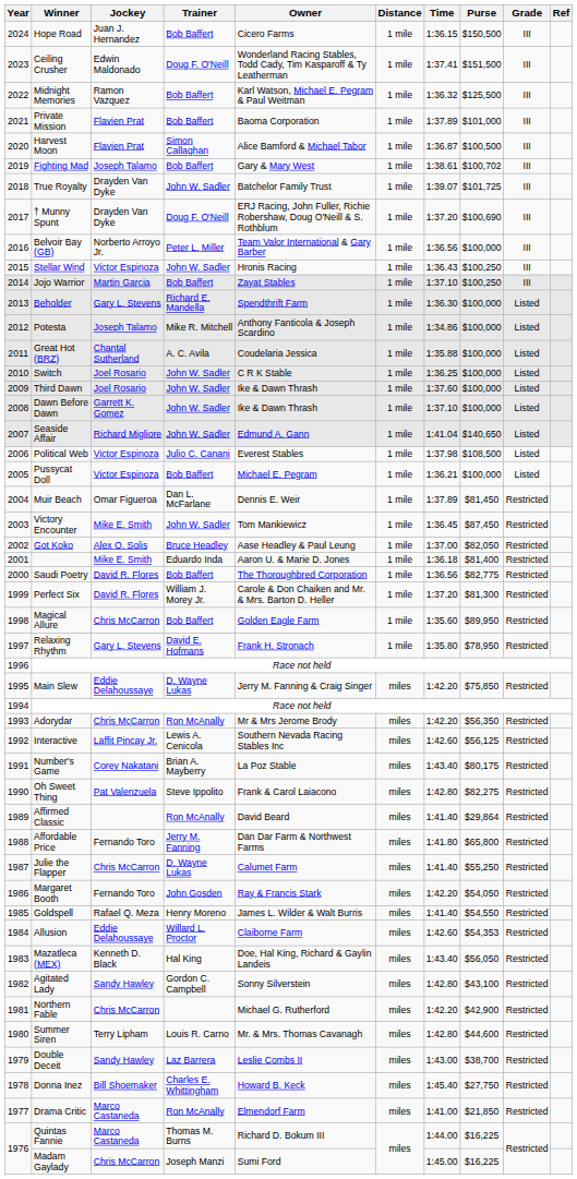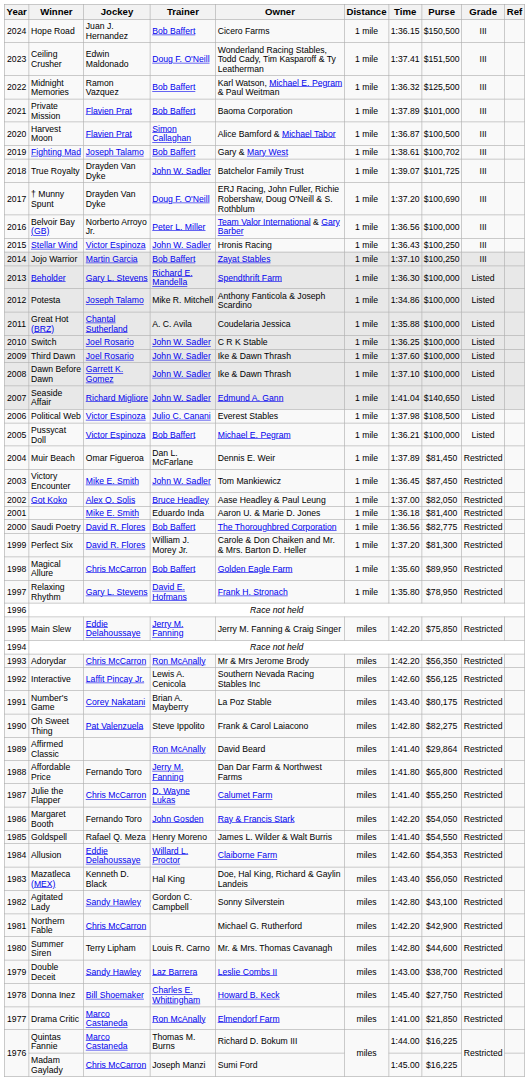Main Slew | Trainer: D. Wayne Lukas -> Jerry M. Fanning
